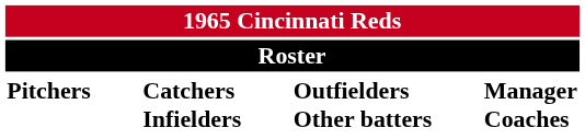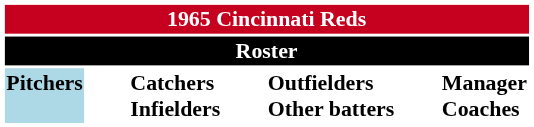Pitchers | column 1: no background -> lightblue background
